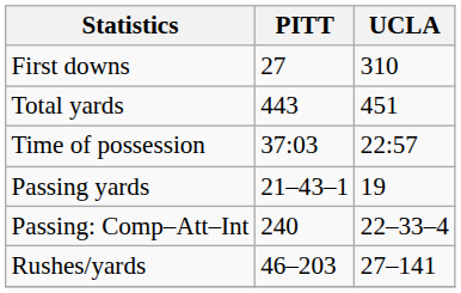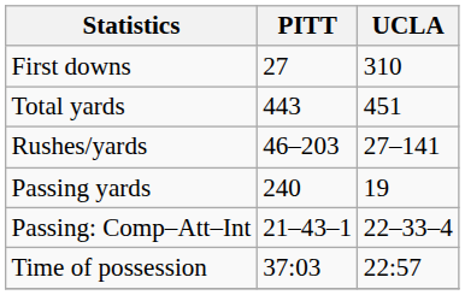rows swapped: Rushes/yards <-> Time of possession
Passing yards | PITT: 21–43–1 -> 240
Passing: Comp–Att–Int | PITT: 240 -> 21–43–1
